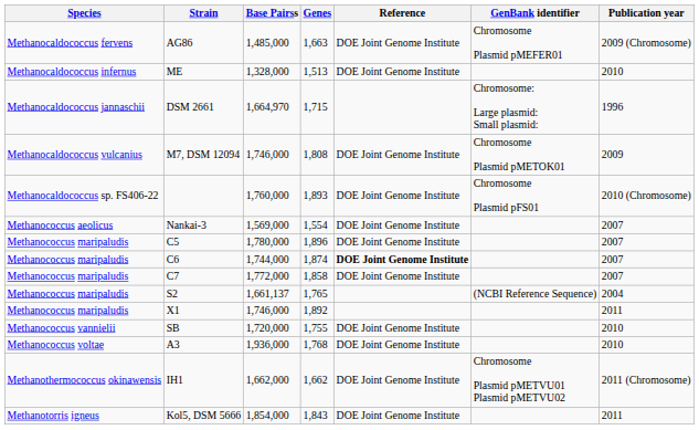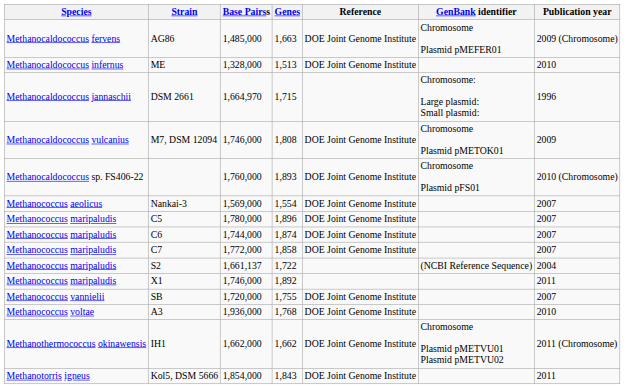C6 | Reference: bold -> normal
S2 | Genes: 1,765 -> 1,722
SB | Publication year: 2010 -> 2007
